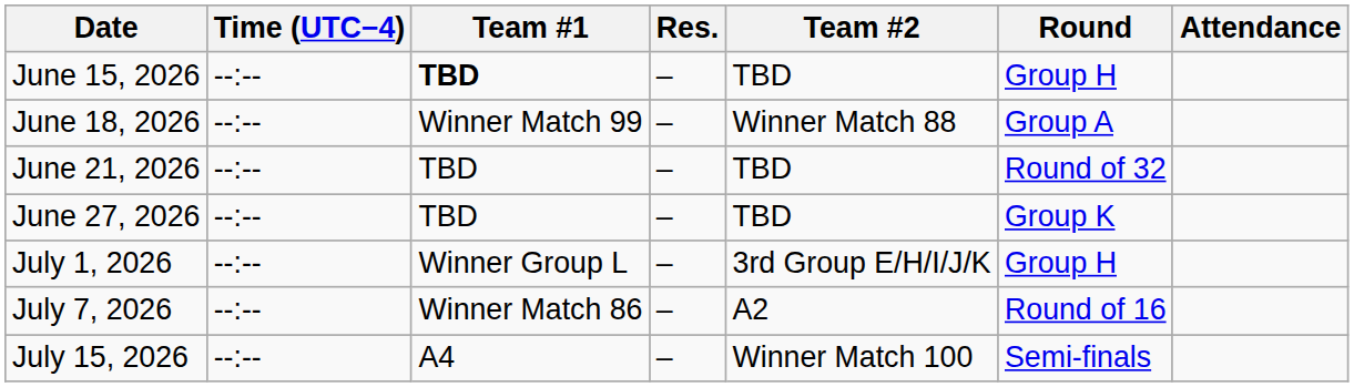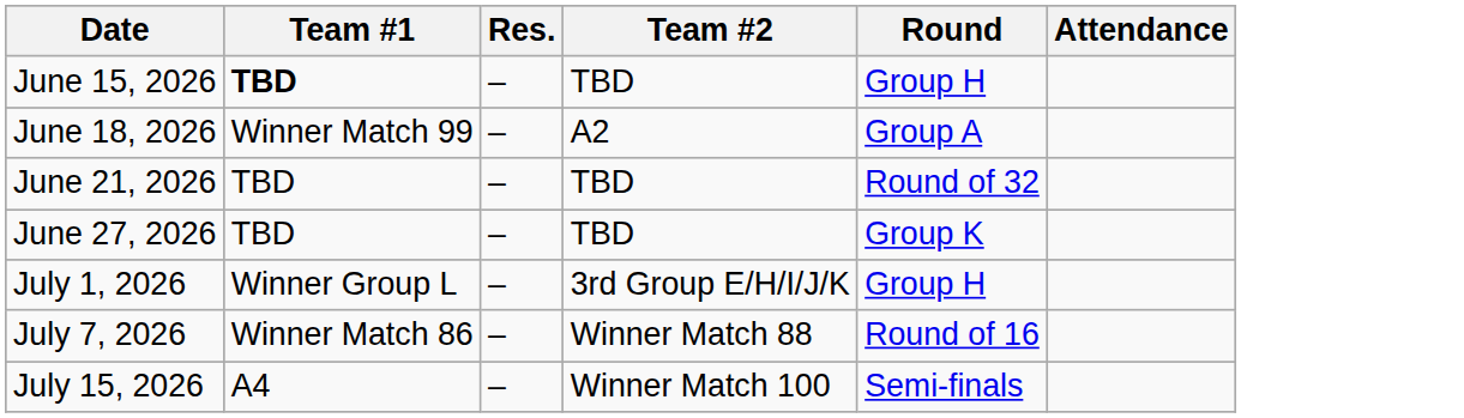- column: Time (UTC−4) | --:-- | --:-- | --:-- | --:-- | --:-- | --:-- | --:--
June 18, 2026 | Team #2: Winner Match 88 -> A2
July 7, 2026 | Team #2: A2 -> Winner Match 88
